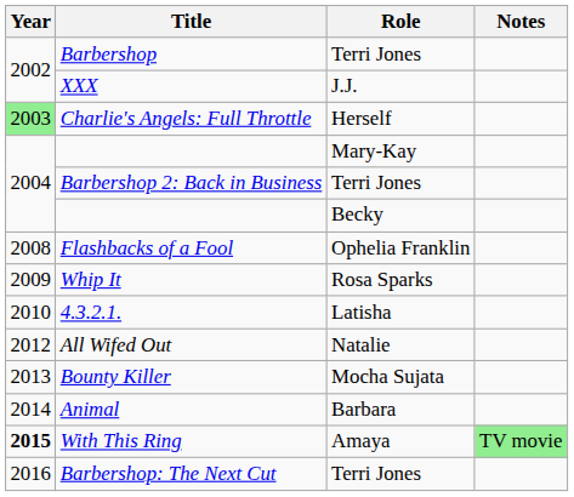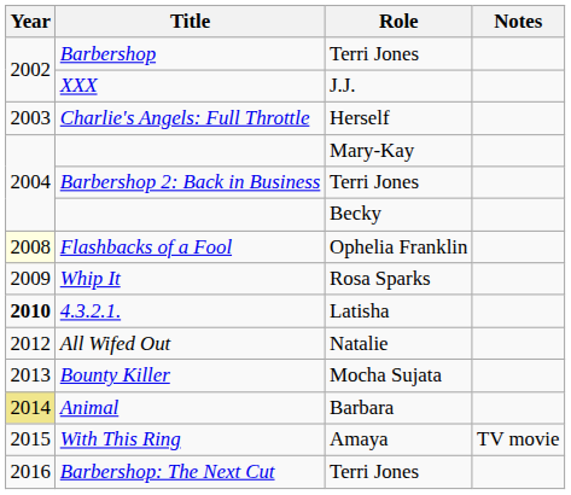Charlie's Angels: Full Throttle | Year: lightgreen background -> no background
Flashbacks of a Fool | Year: no background -> lightyellow background
4.3.2.1. | Year: normal -> bold
Animal | Year: no background -> khaki background
With This Ring | Year: bold -> normal
With This Ring | Notes: lightgreen background -> no background
